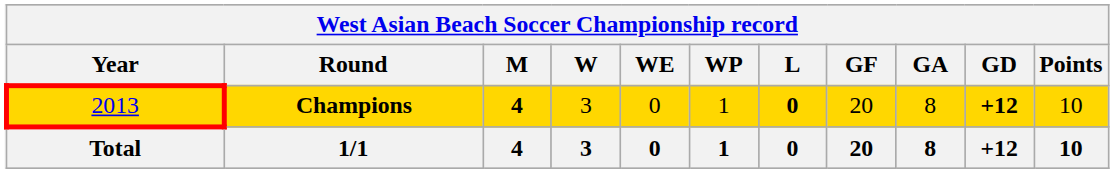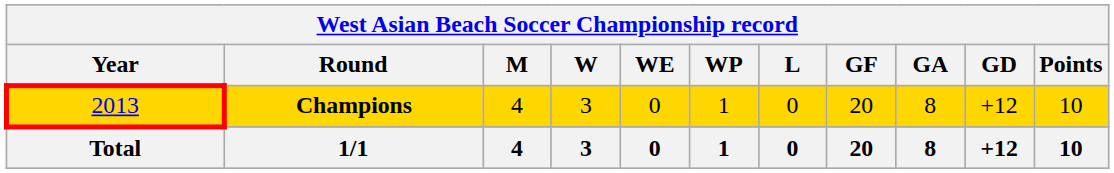Champions | M: bold -> normal
Champions | L: bold -> normal
Champions | GD: bold -> normal
